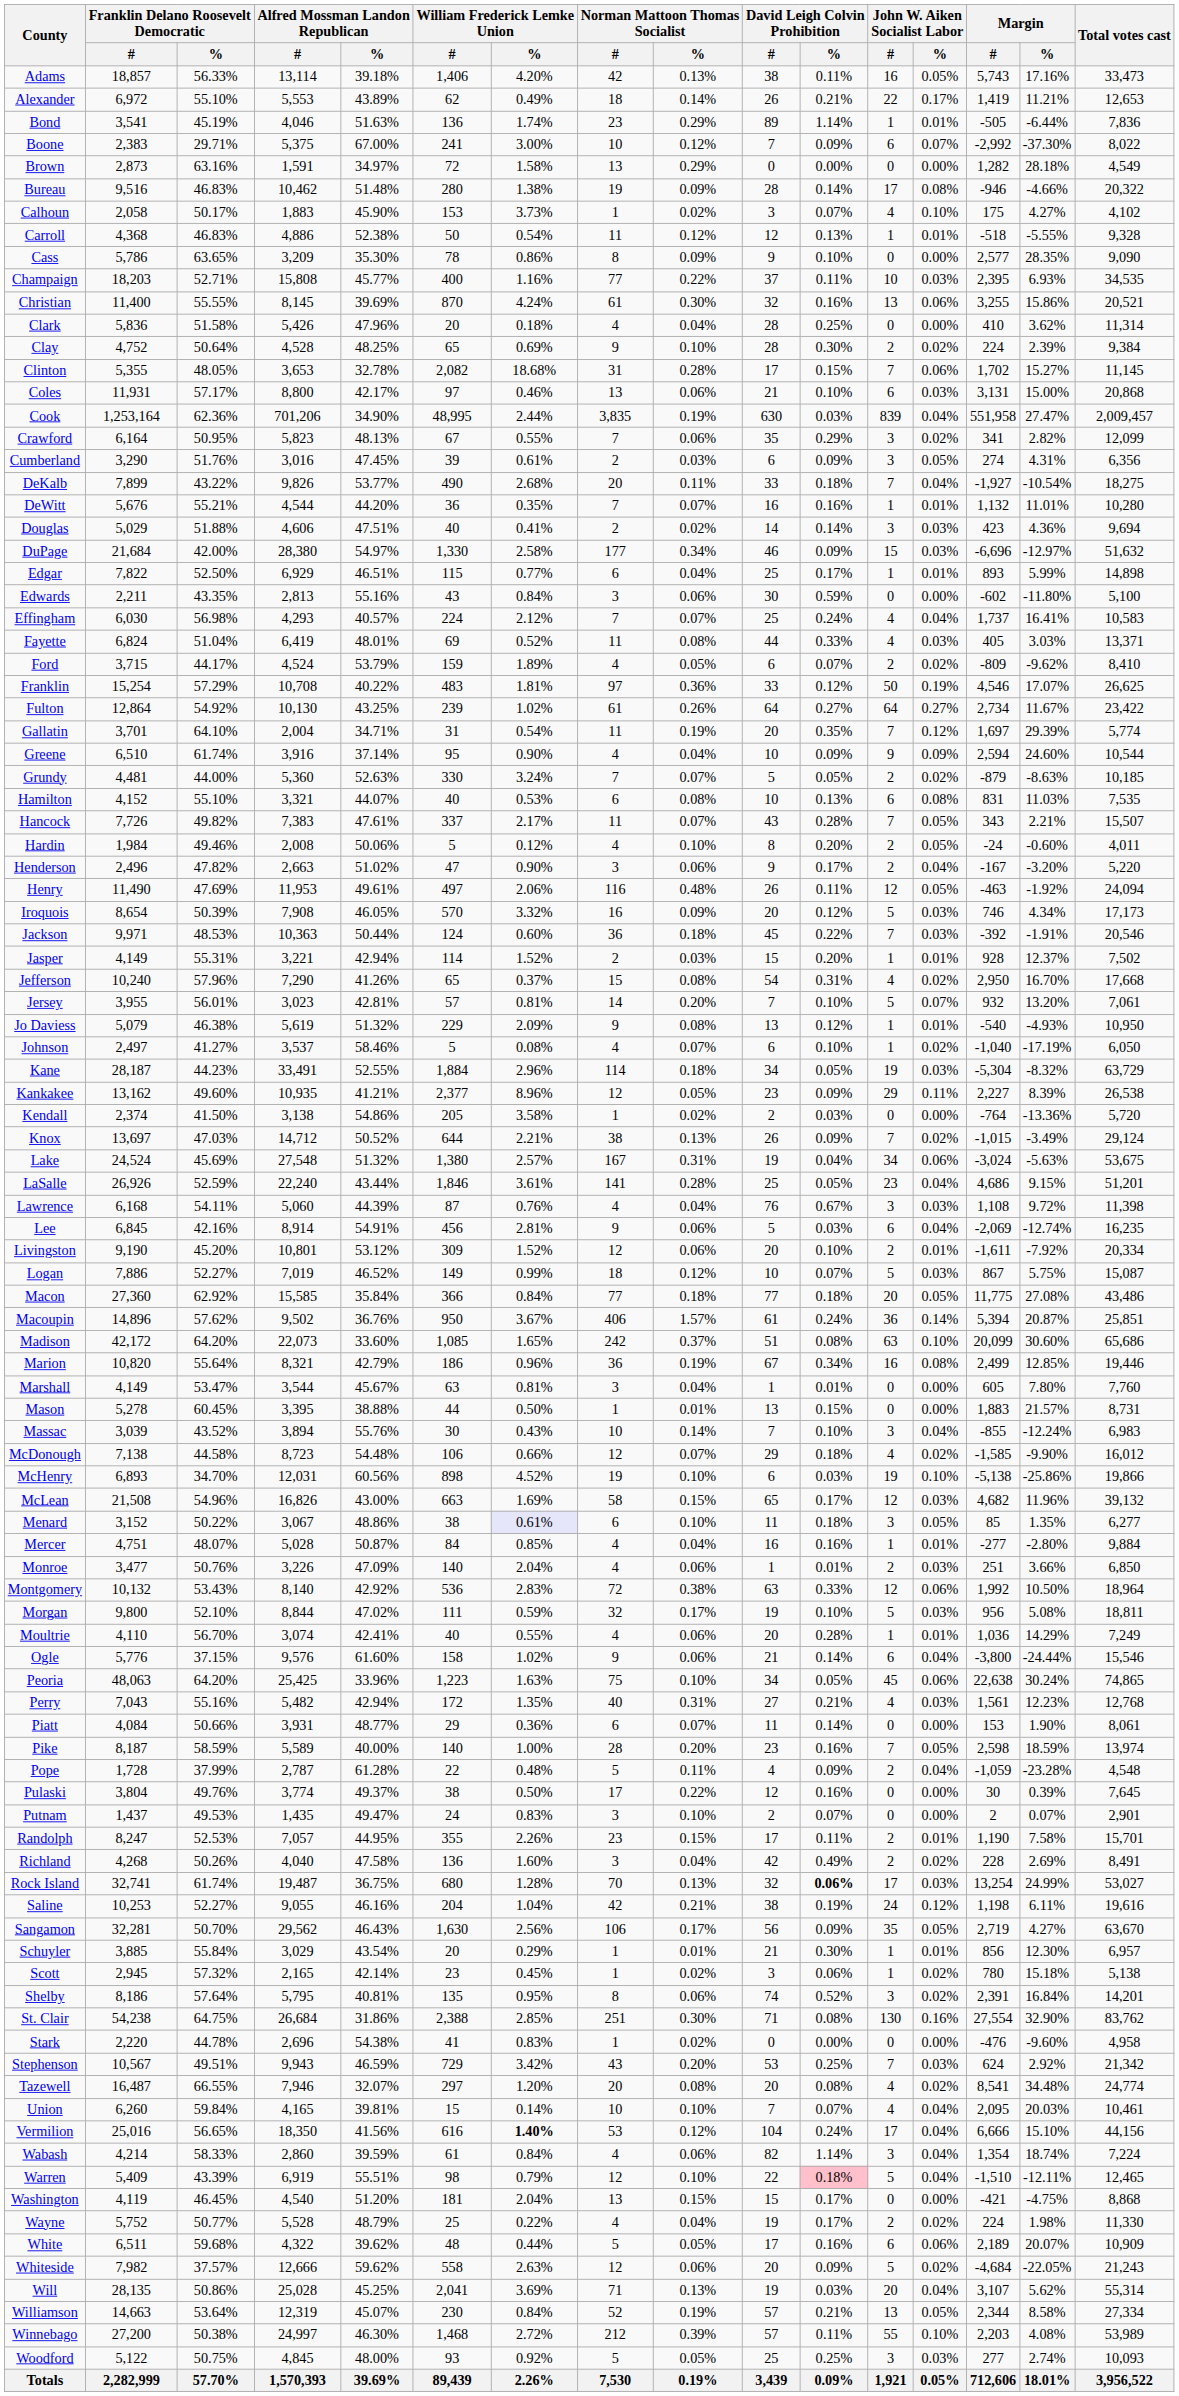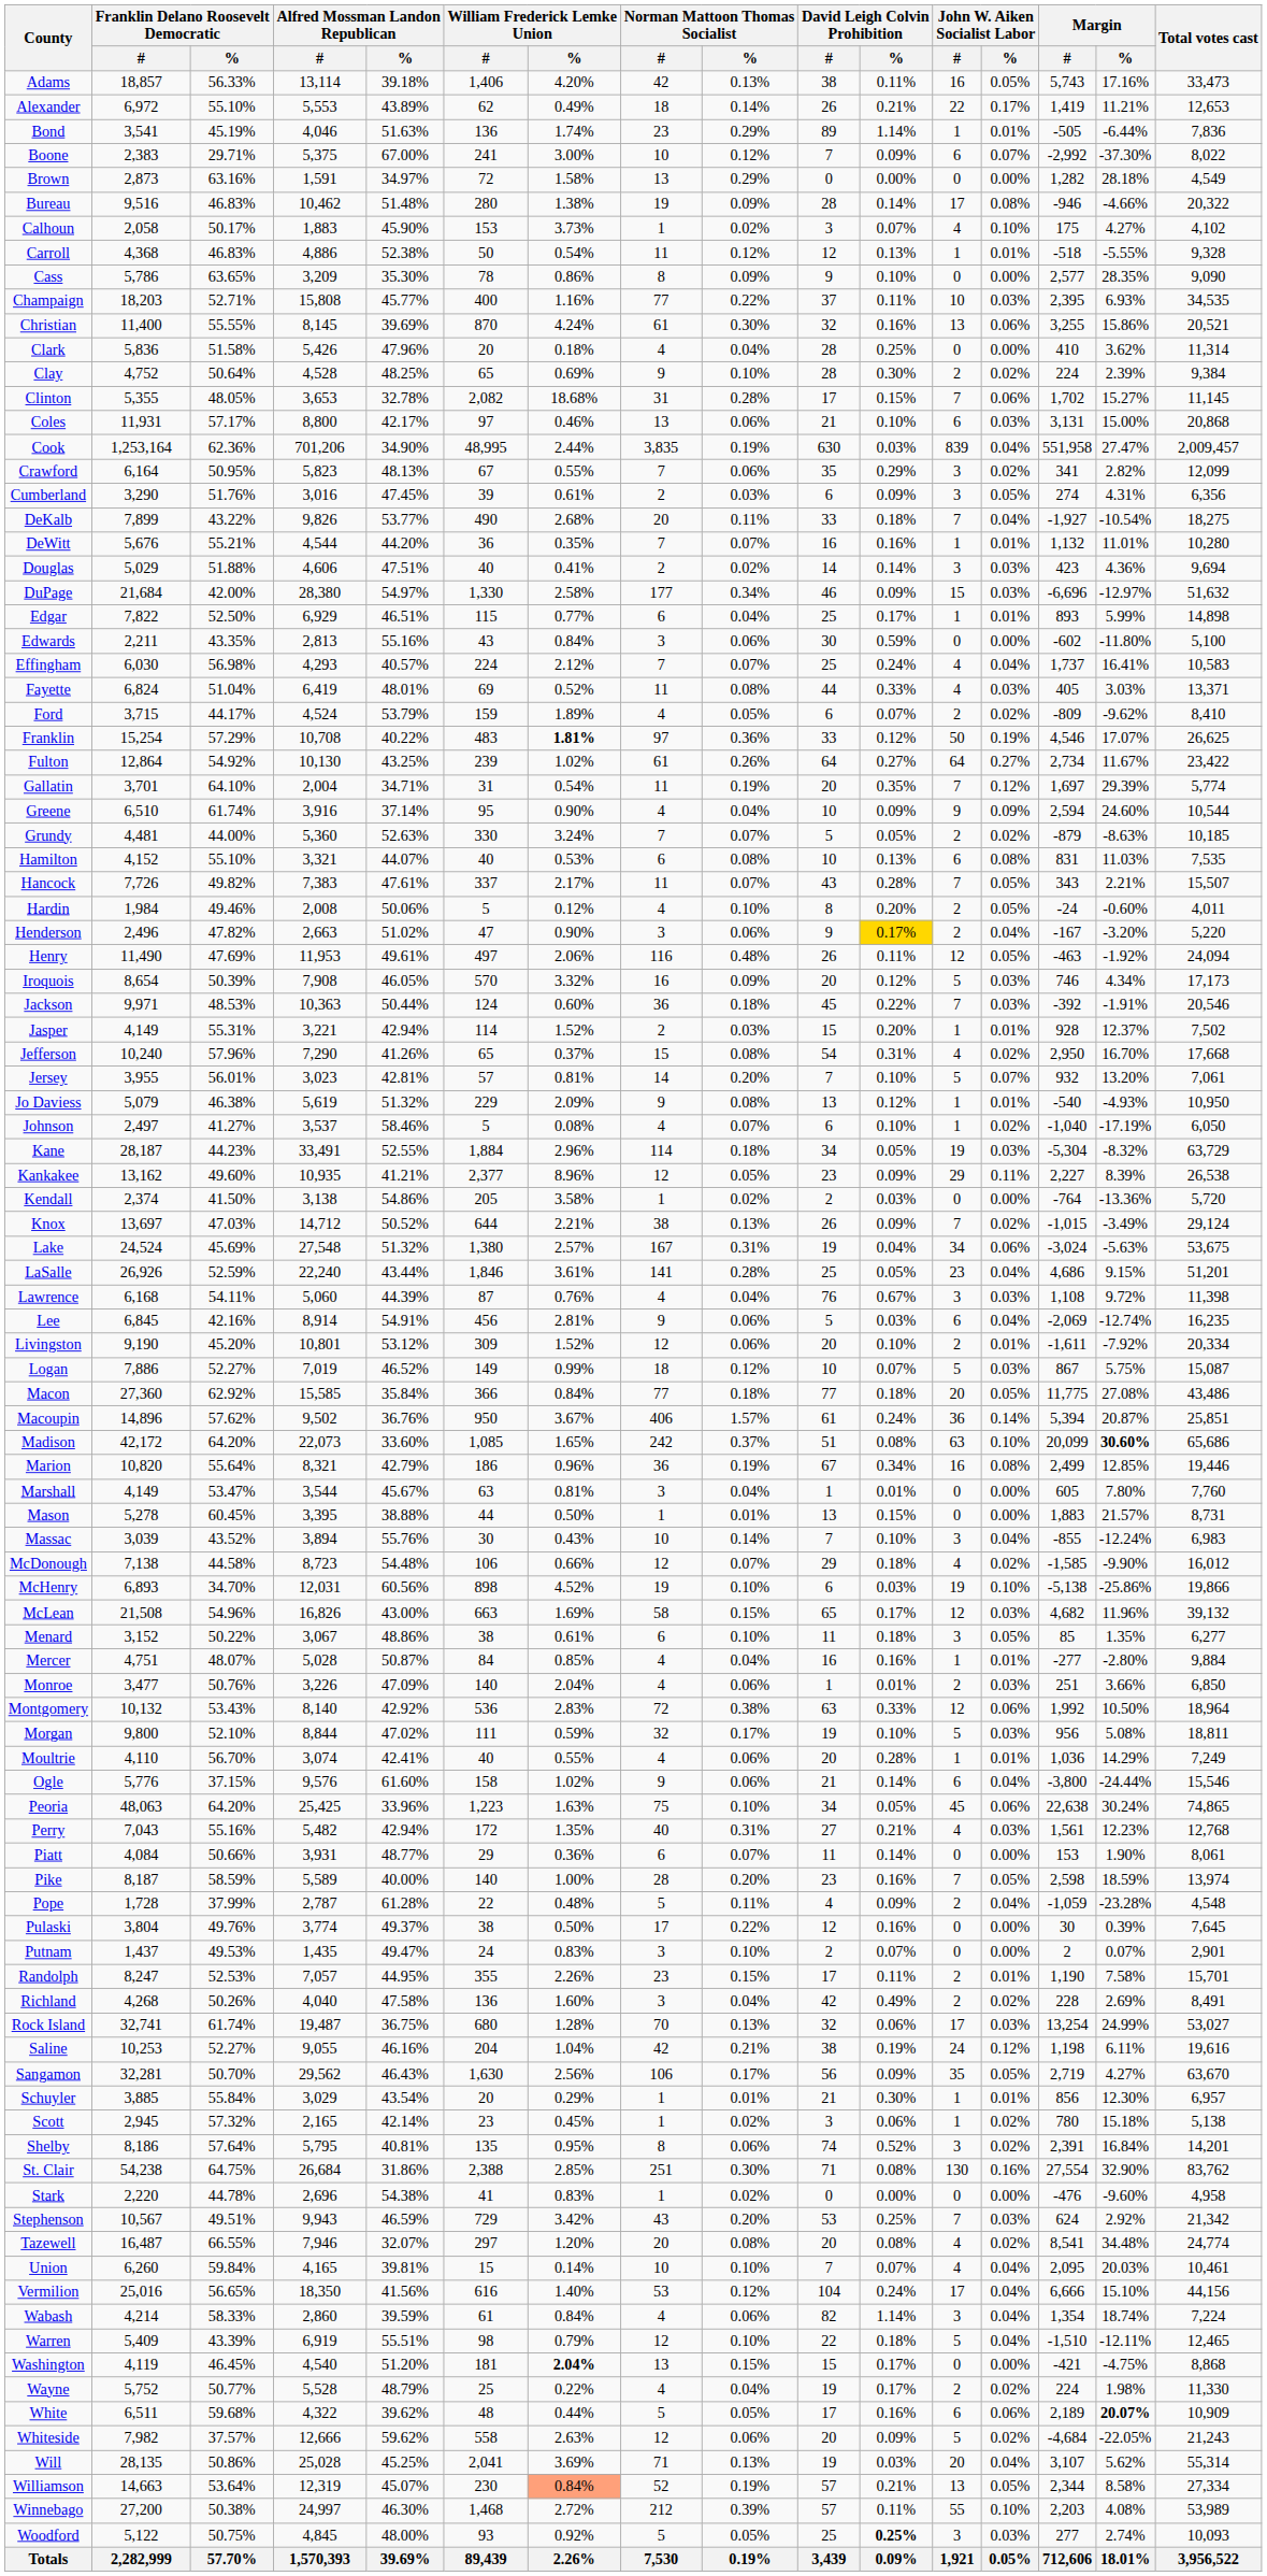Franklin | William Frederick Lemke Union / %: normal -> bold
Henderson | David Leigh Colvin Prohibition / %: no background -> gold background
Madison | Margin / %: normal -> bold
Menard | William Frederick Lemke Union / %: lavender background -> no background
Rock Island | David Leigh Colvin Prohibition / %: bold -> normal
Vermilion | William Frederick Lemke Union / %: bold -> normal
Warren | David Leigh Colvin Prohibition / %: pink background -> no background
Washington | William Frederick Lemke Union / %: normal -> bold
White | Margin / %: normal -> bold
Williamson | William Frederick Lemke Union / %: no background -> lightsalmon background
Woodford | David Leigh Colvin Prohibition / %: normal -> bold
